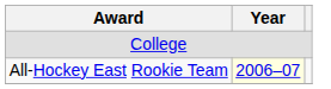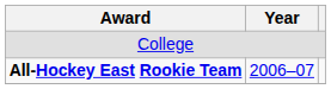All-Hockey East Rookie Team | Award: normal -> bold
All-Hockey East Rookie Team | Year: lightyellow background -> no background
